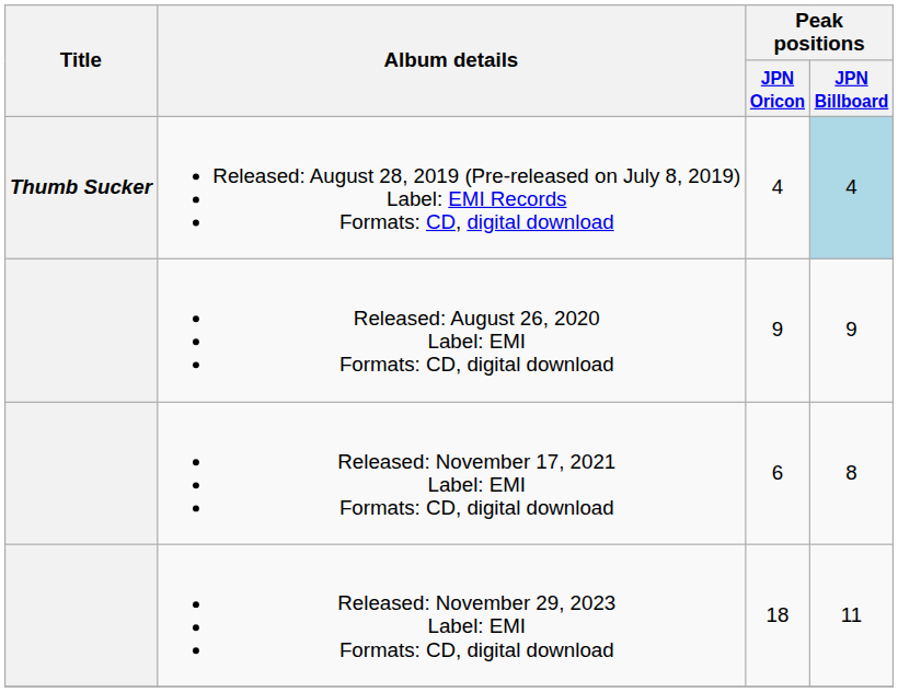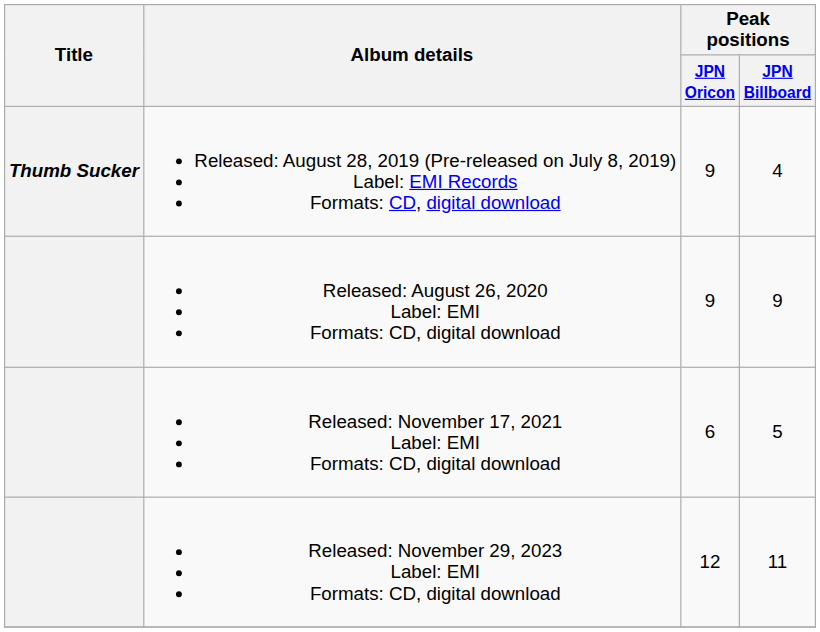row 3 | Peak positions / JPN Oricon: 4 -> 9
row 3 | Peak positions / JPN Billboard: lightblue background -> no background
row 5 | Peak positions / JPN Billboard: 8 -> 5
row 6 | Peak positions / JPN Oricon: 18 -> 12
